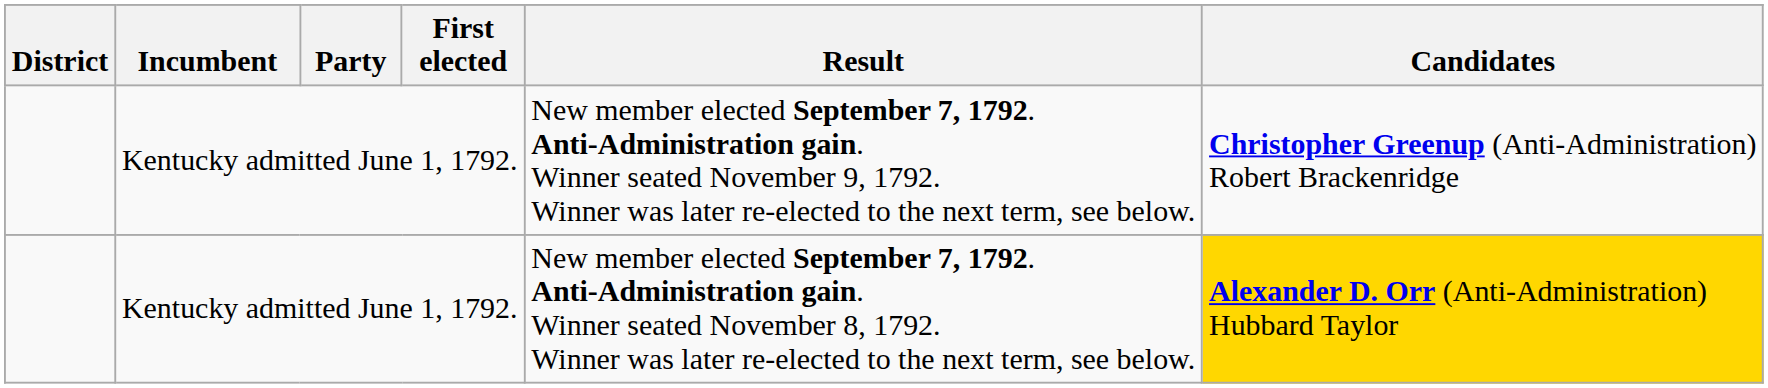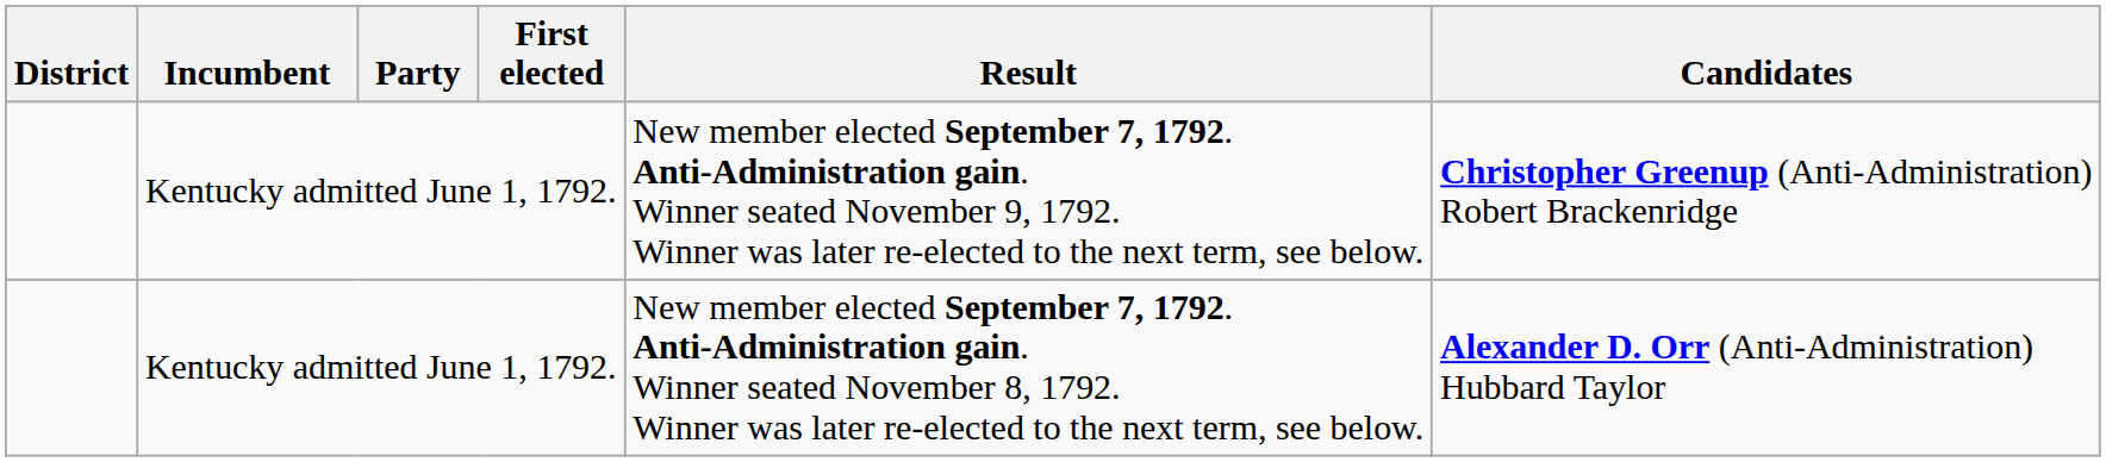row 3 | Candidates: gold background -> no background
